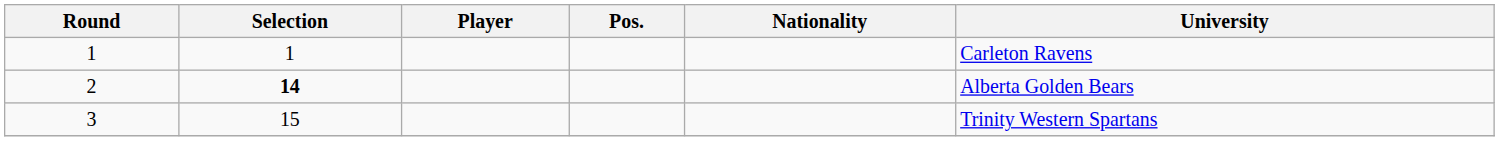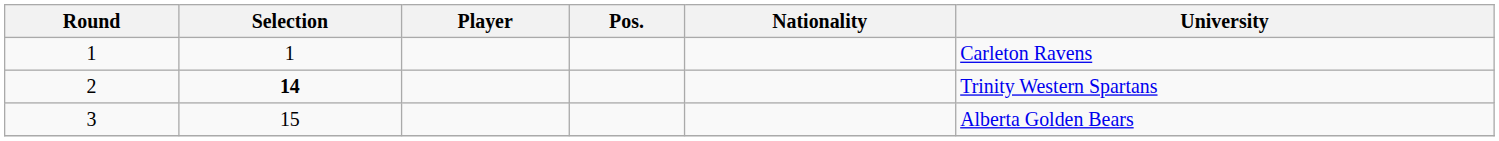2 | University: Alberta Golden Bears -> Trinity Western Spartans
3 | University: Trinity Western Spartans -> Alberta Golden Bears
